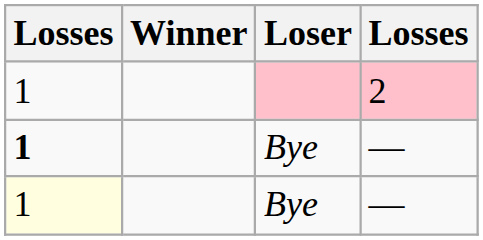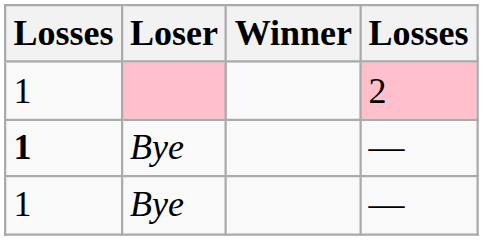columns swapped: Winner <-> Loser
row 4 | column 1: lightyellow background -> no background
